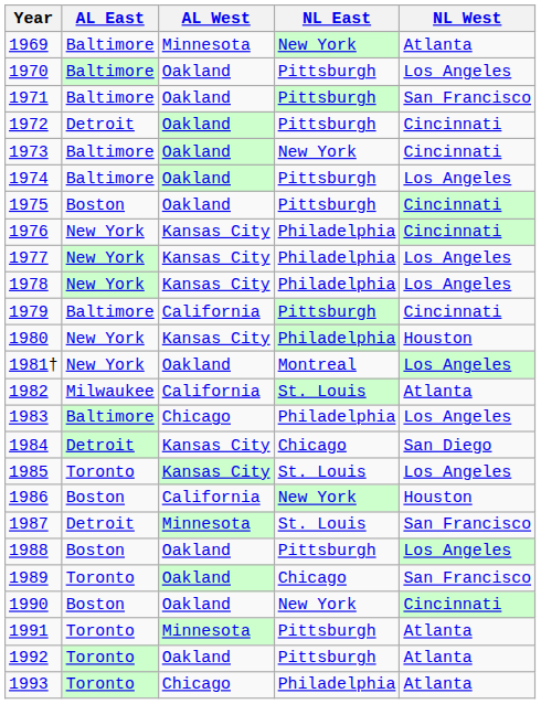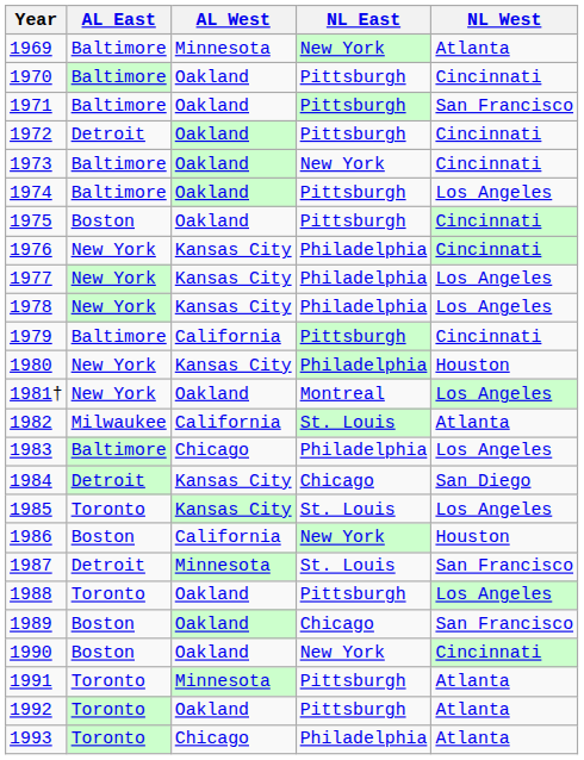1970 | NL West: Los Angeles -> Cincinnati
1988 | AL East: Boston -> Toronto
1989 | AL East: Toronto -> Boston
